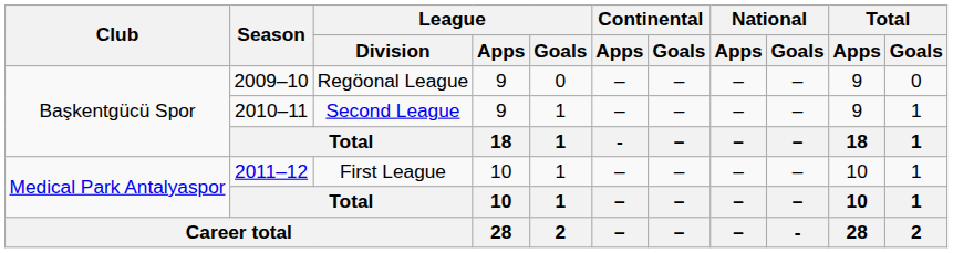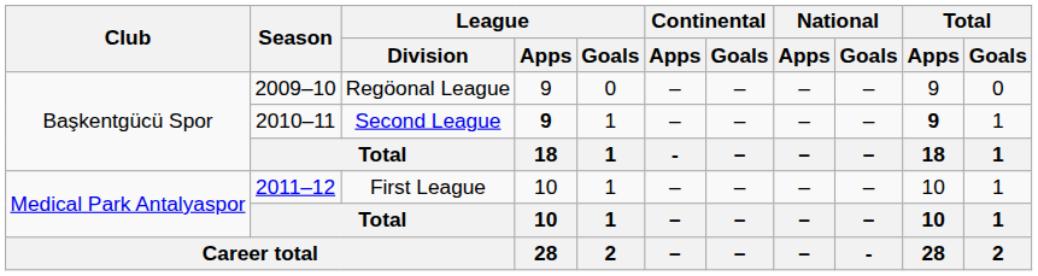Second League | League / Apps: normal -> bold
Second League | Total / Apps: normal -> bold
